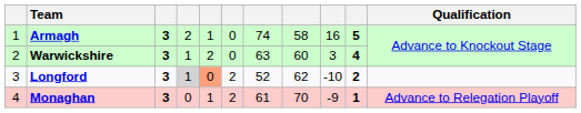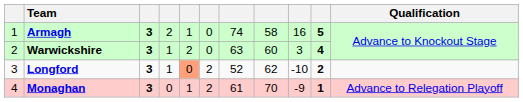Longford | column 4: lightgrey background -> no background
